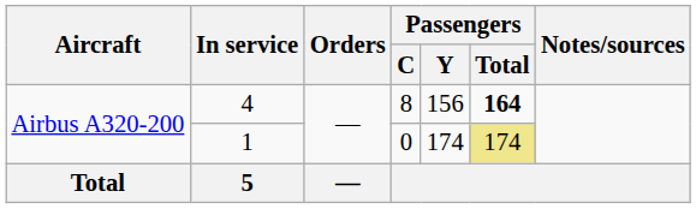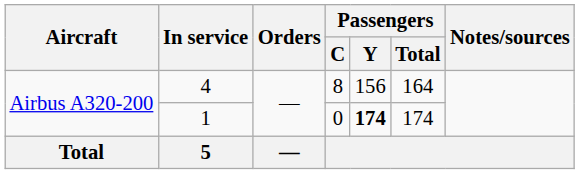4 | Passengers / Total: bold -> normal
1 | Passengers / Y: normal -> bold
1 | Passengers / Total: khaki background -> no background
